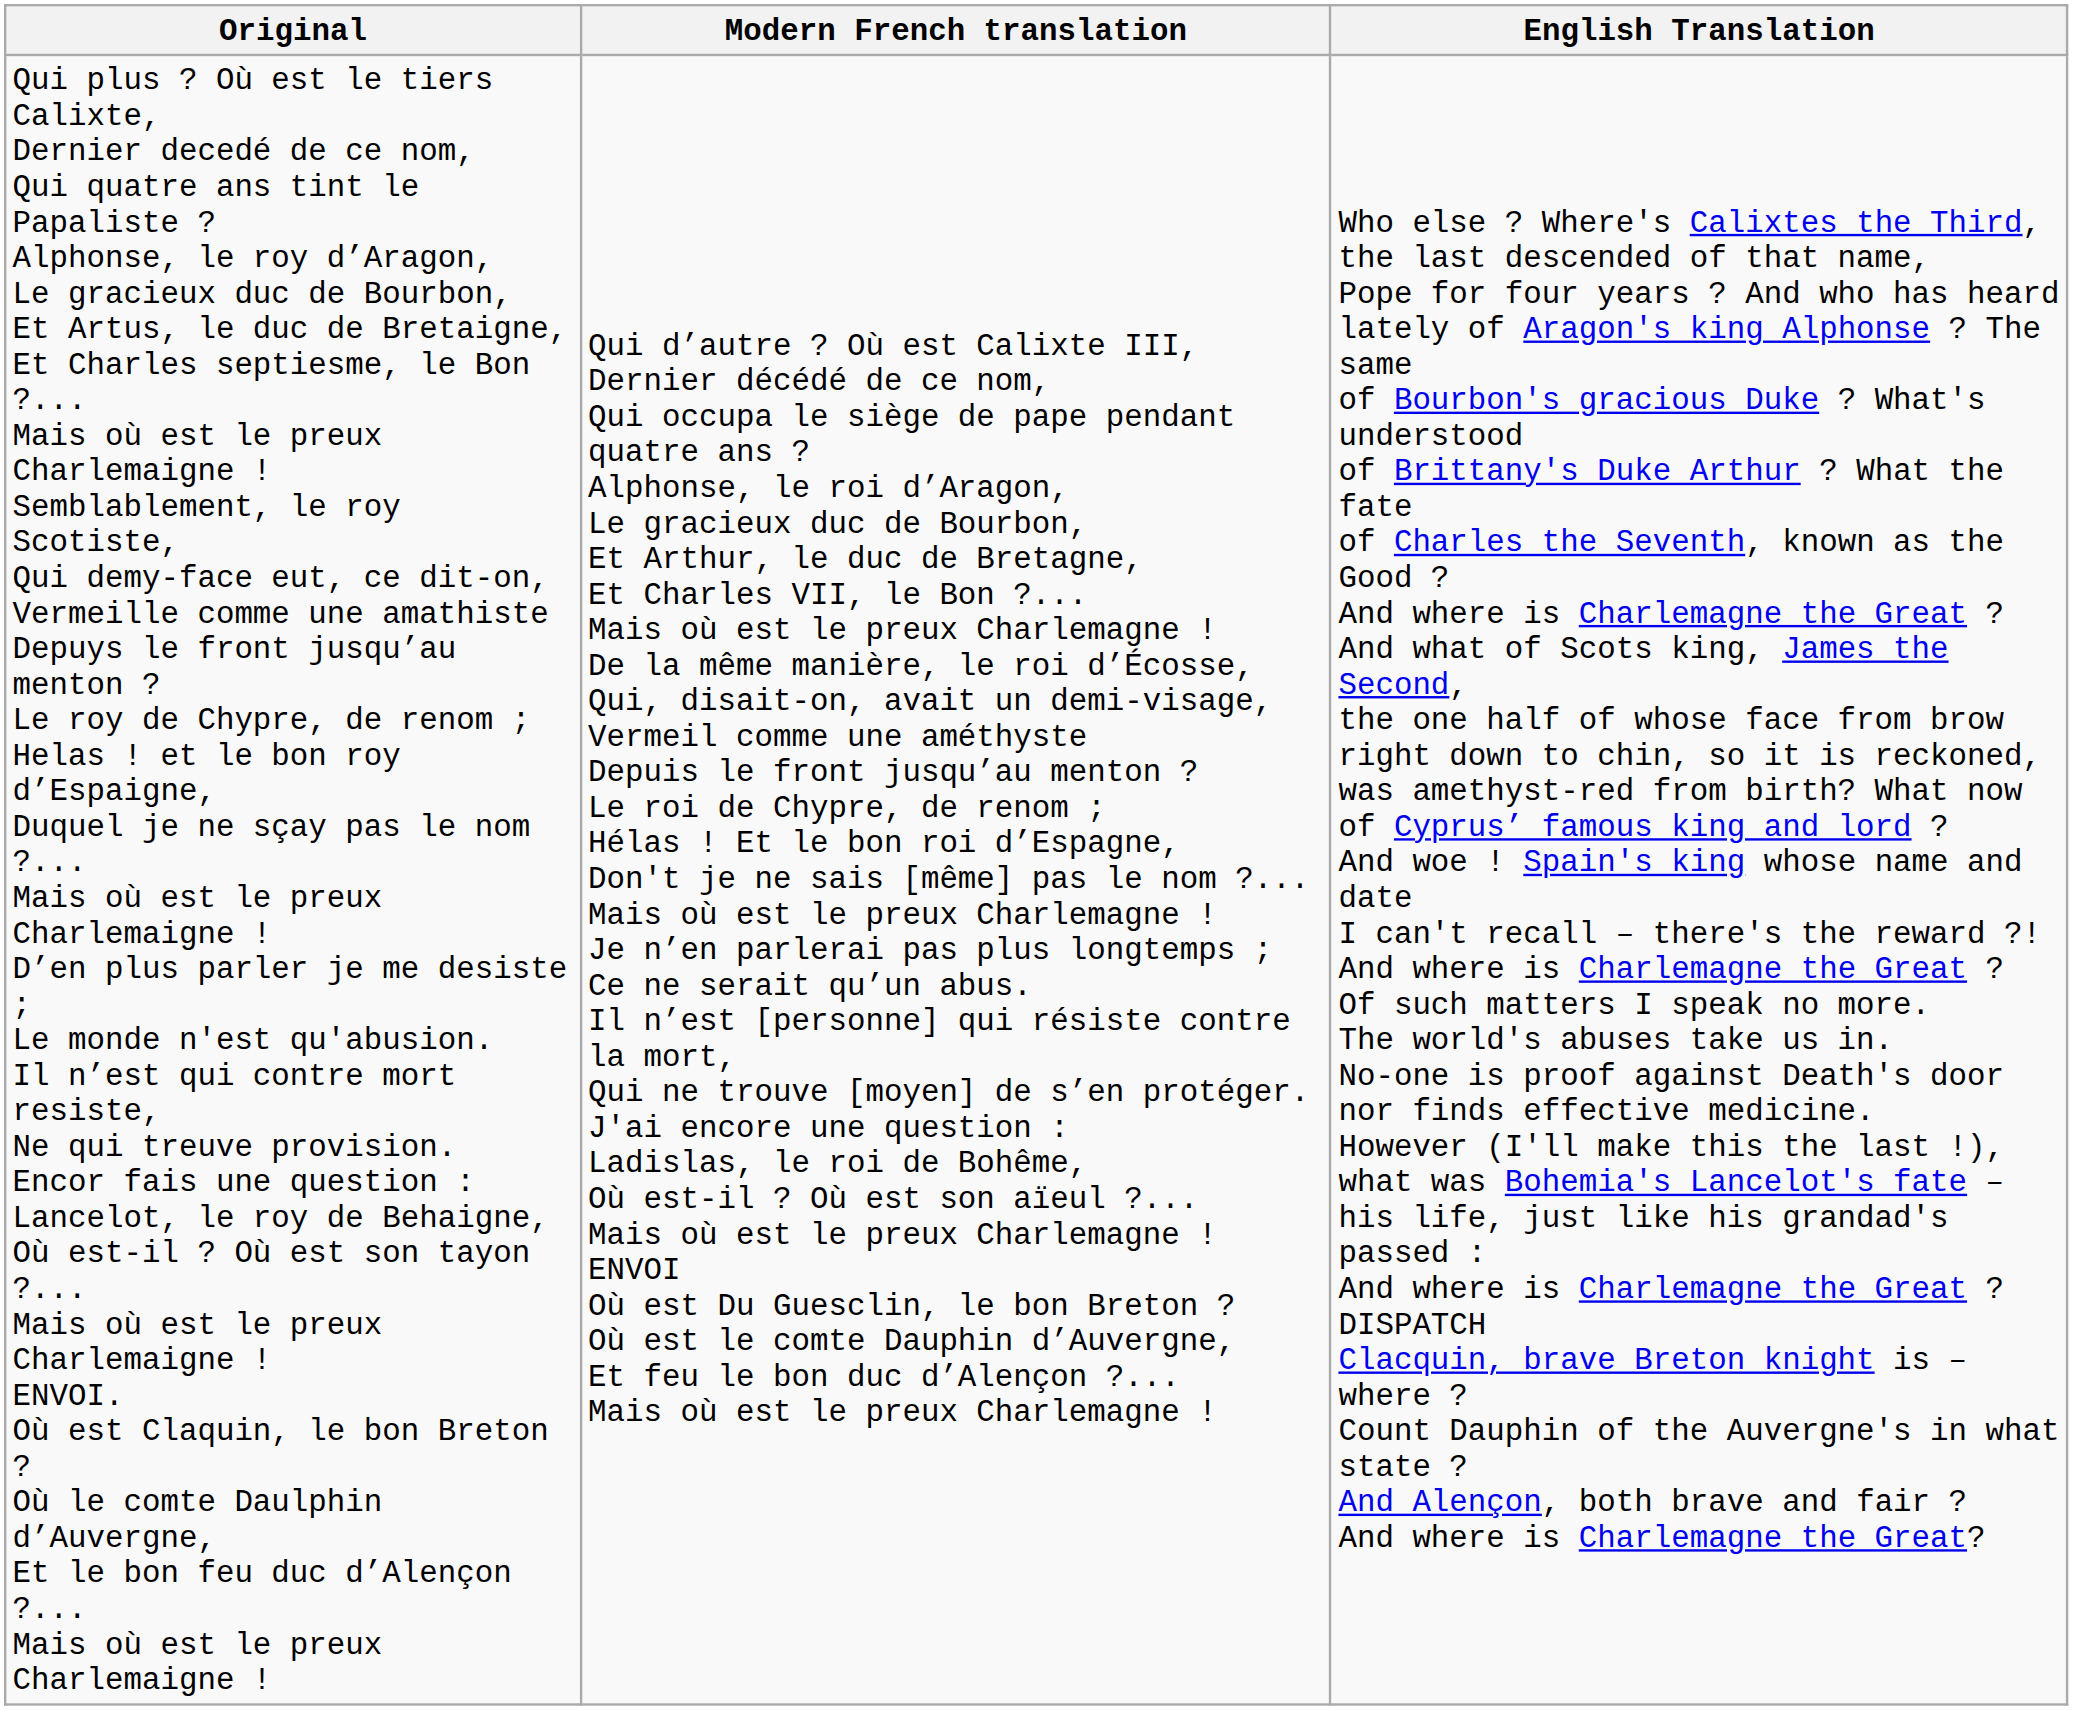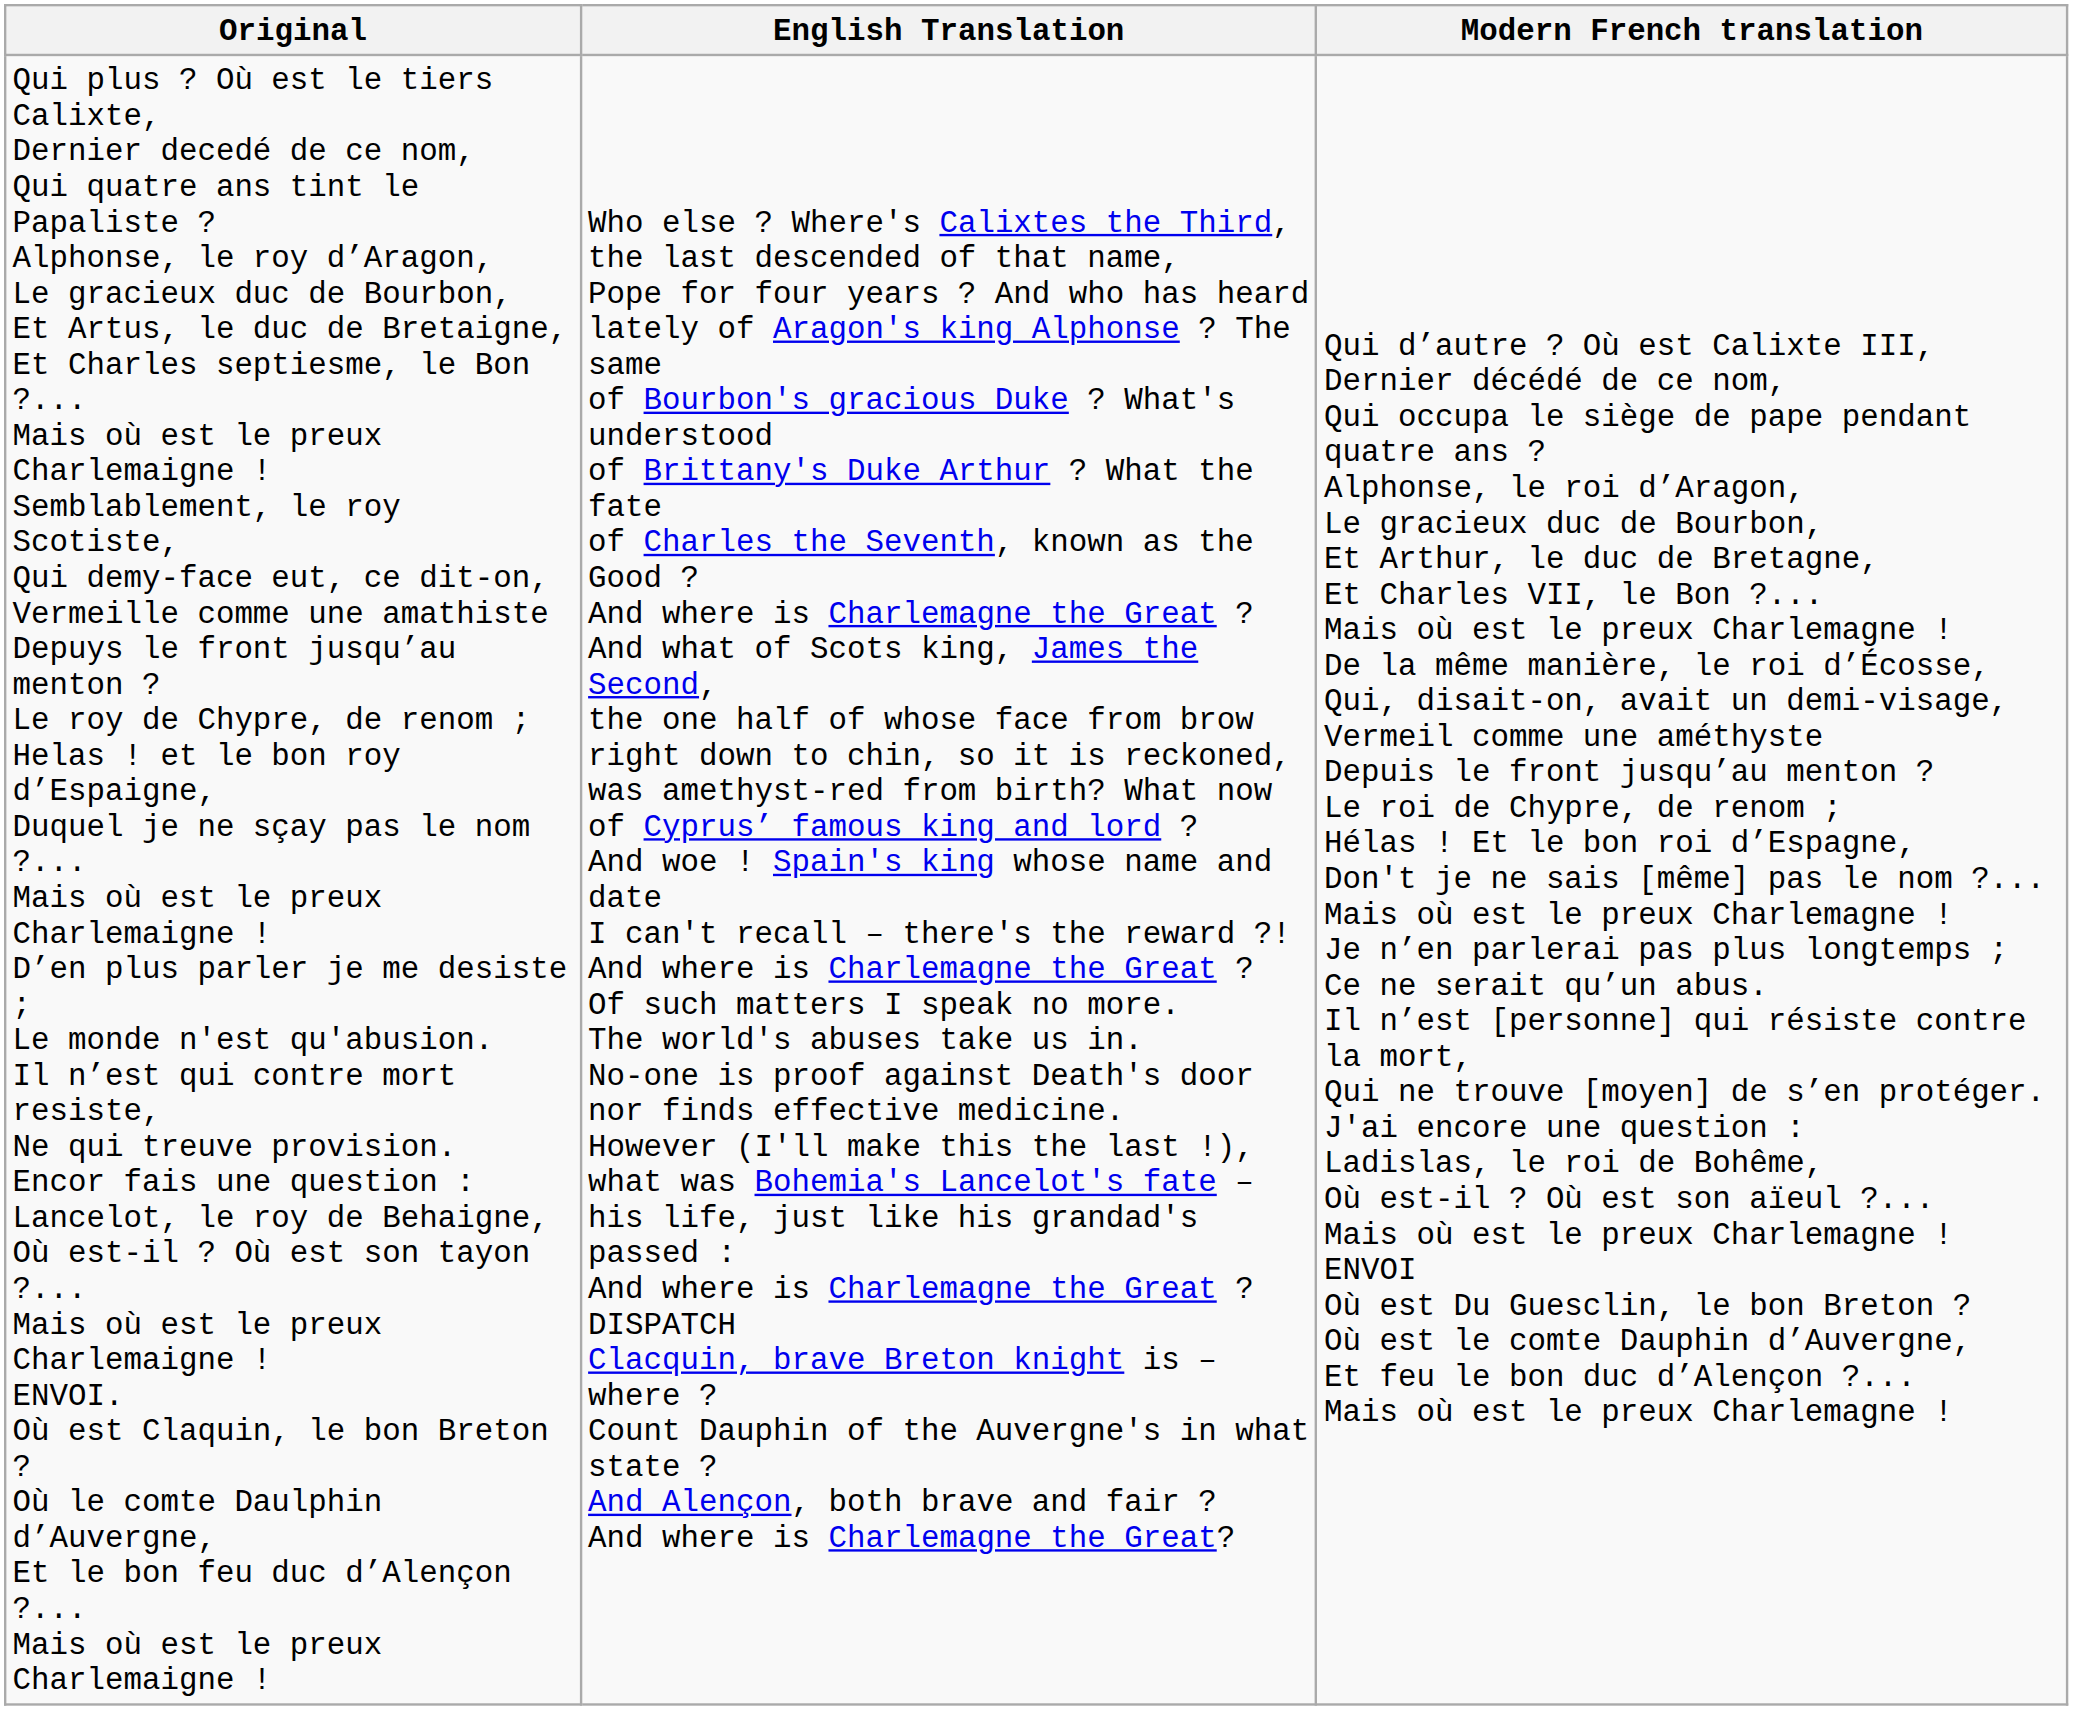columns swapped: Modern French translation <-> English Translation
